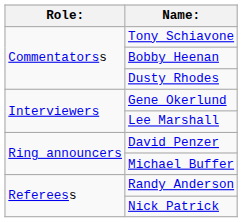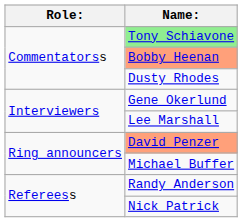Tony Schiavone | Name:: no background -> lightgreen background
Bobby Heenan | Name:: no background -> lightsalmon background
David Penzer | Name:: no background -> lightsalmon background
